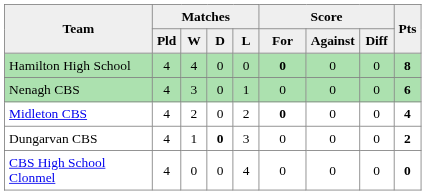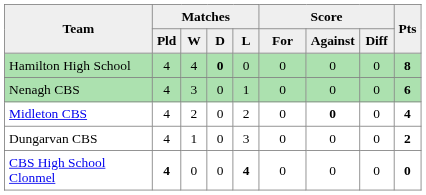Hamilton High School | Matches / D: normal -> bold
Hamilton High School | Score / For: bold -> normal
Midleton CBS | Score / For: bold -> normal
Midleton CBS | Score / Against: normal -> bold
Dungarvan CBS | Matches / D: bold -> normal
CBS High School Clonmel | Matches / Pld: normal -> bold
CBS High School Clonmel | Matches / L: normal -> bold
